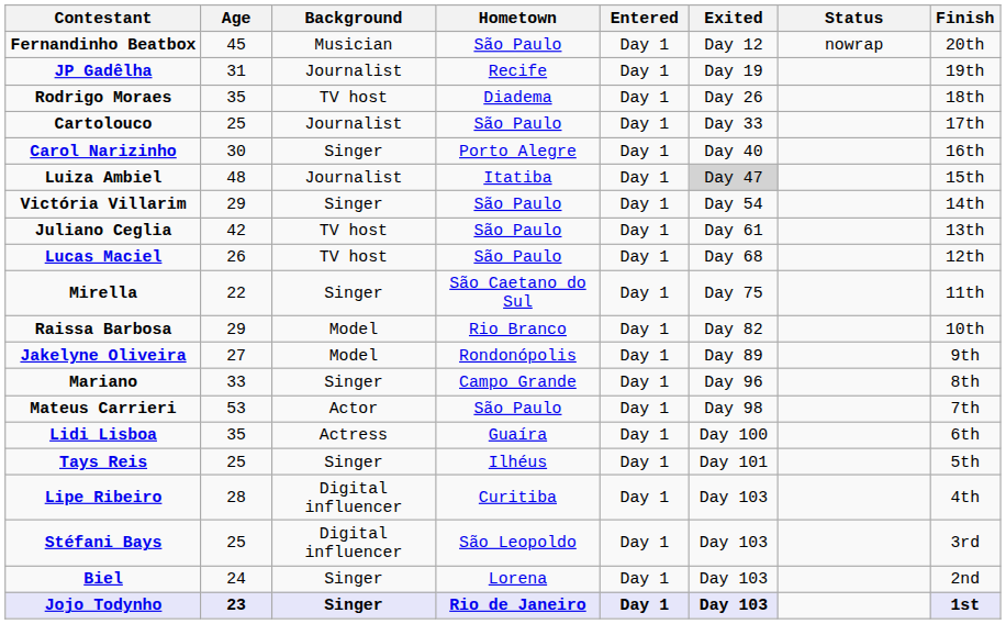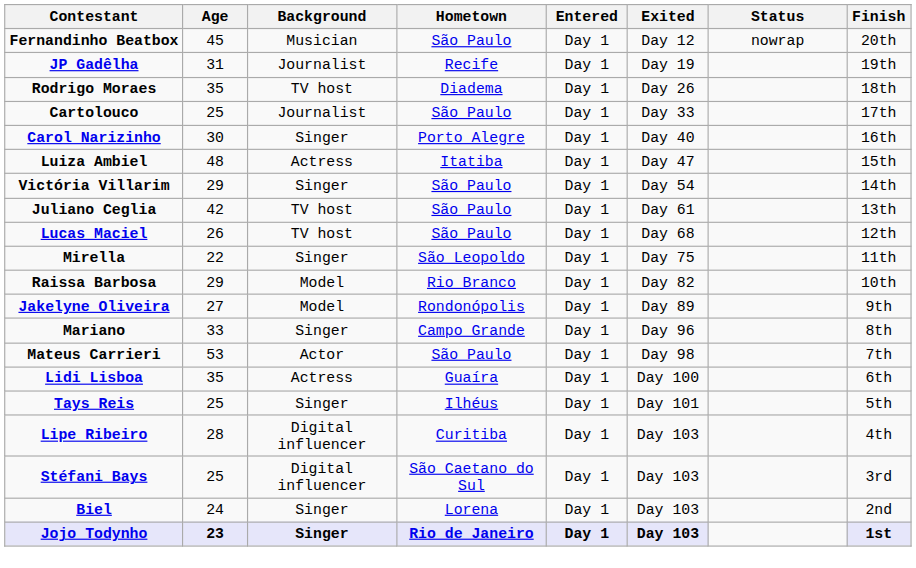Luiza Ambiel | Background: Journalist -> Actress
Luiza Ambiel | Exited: lightgrey background -> no background
Mirella | Hometown: São Caetano do Sul -> São Leopoldo
Stéfani Bays | Hometown: São Leopoldo -> São Caetano do Sul
